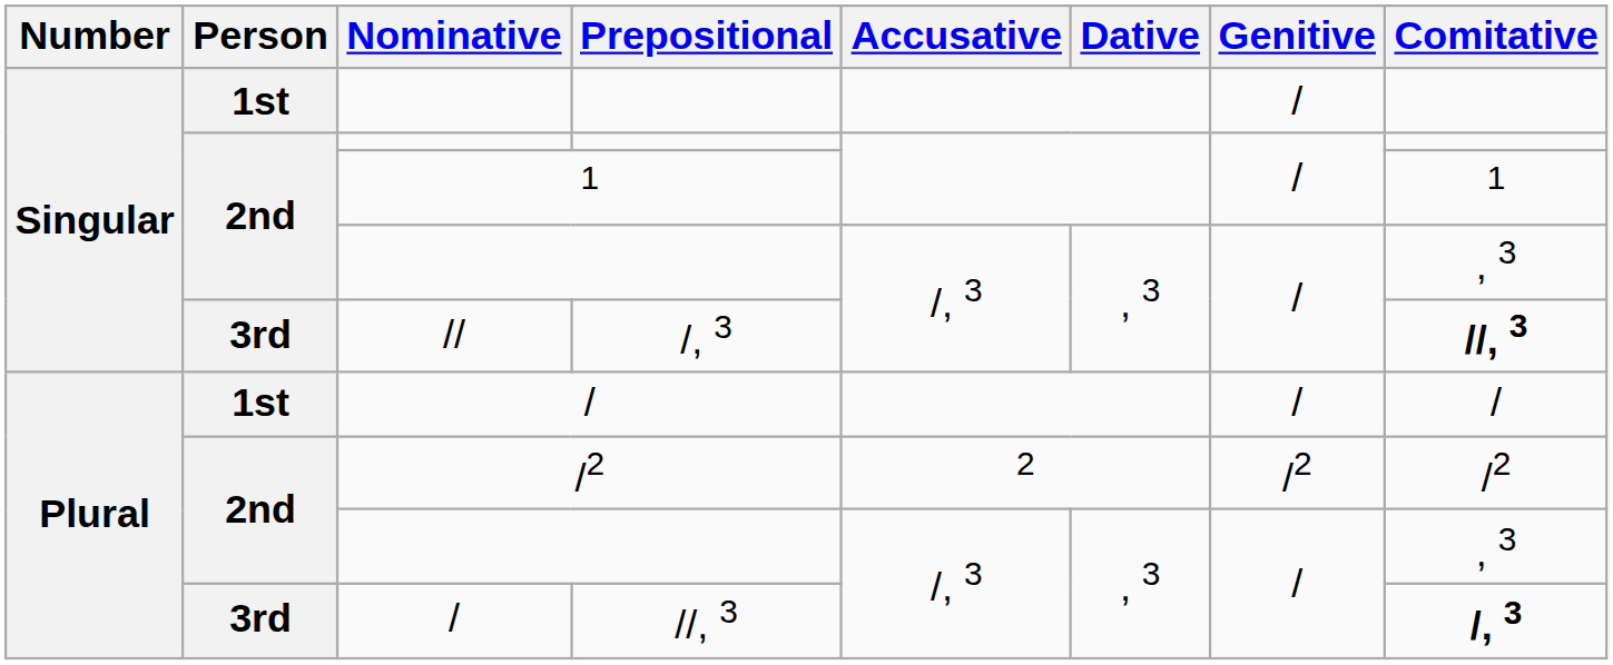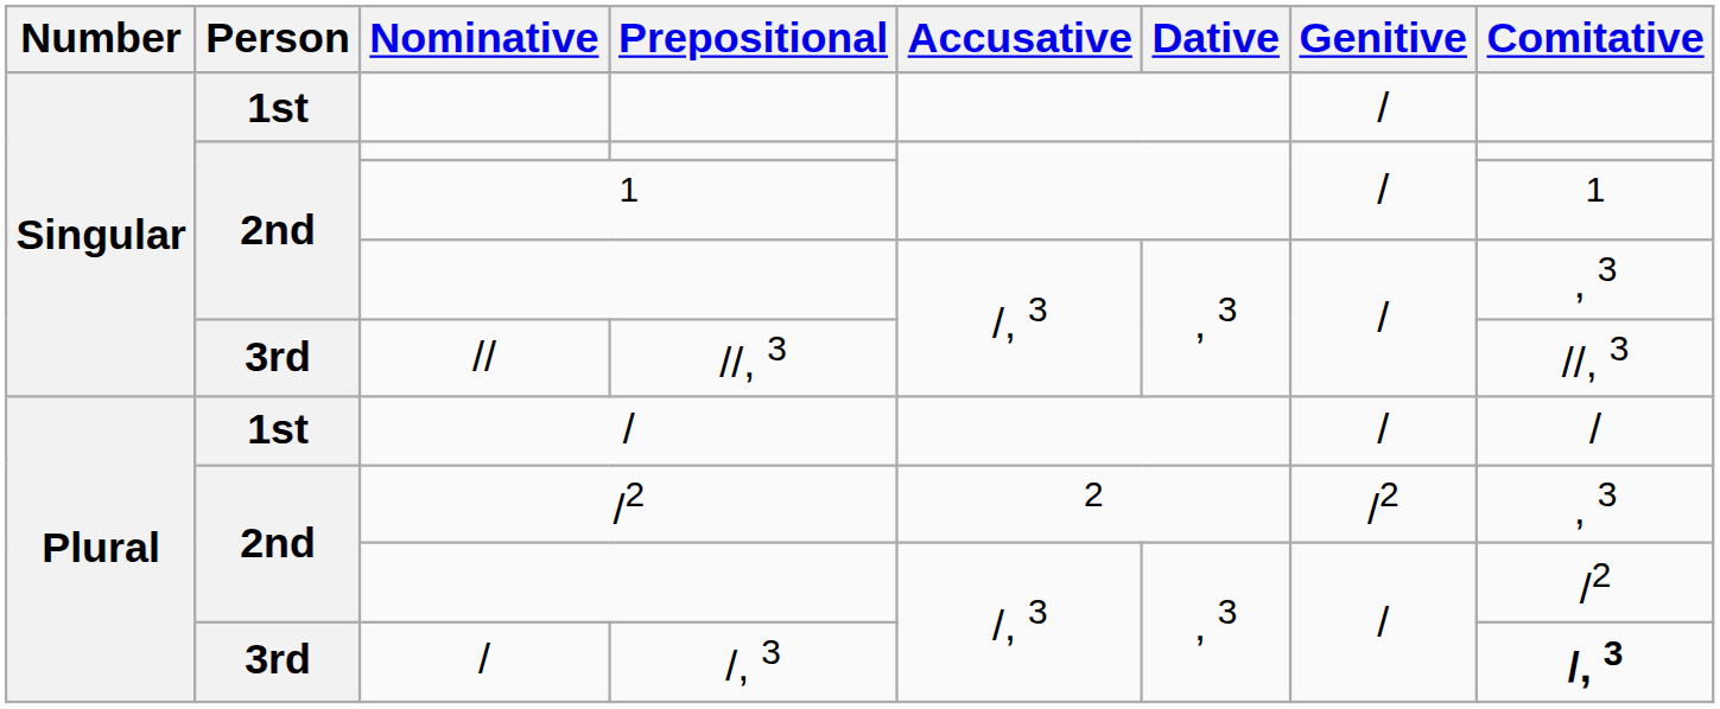row 6 | Prepositional: /, 3 -> //, 3
row 6 | Comitative: bold -> normal
row 8 | Comitative: /2 -> , 3
row 9 | Comitative: , 3 -> /2
row 10 | Prepositional: //, 3 -> /, 3
